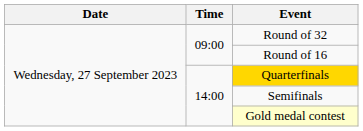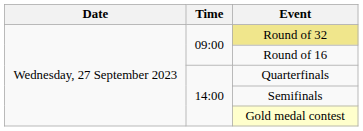Round of 32 | Event: no background -> khaki background
Quarterfinals | Event: gold background -> no background
